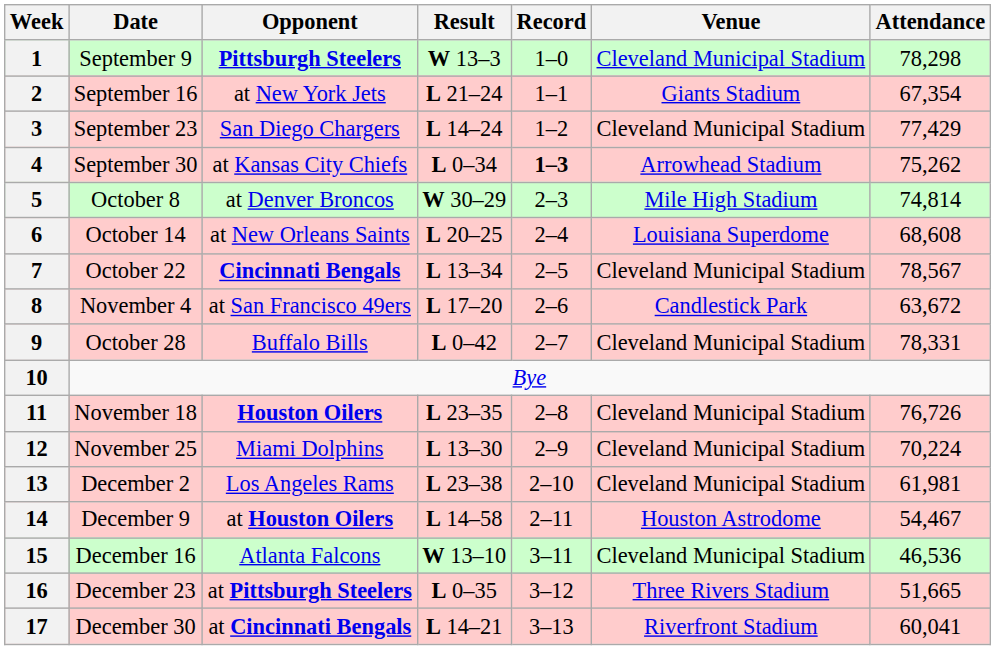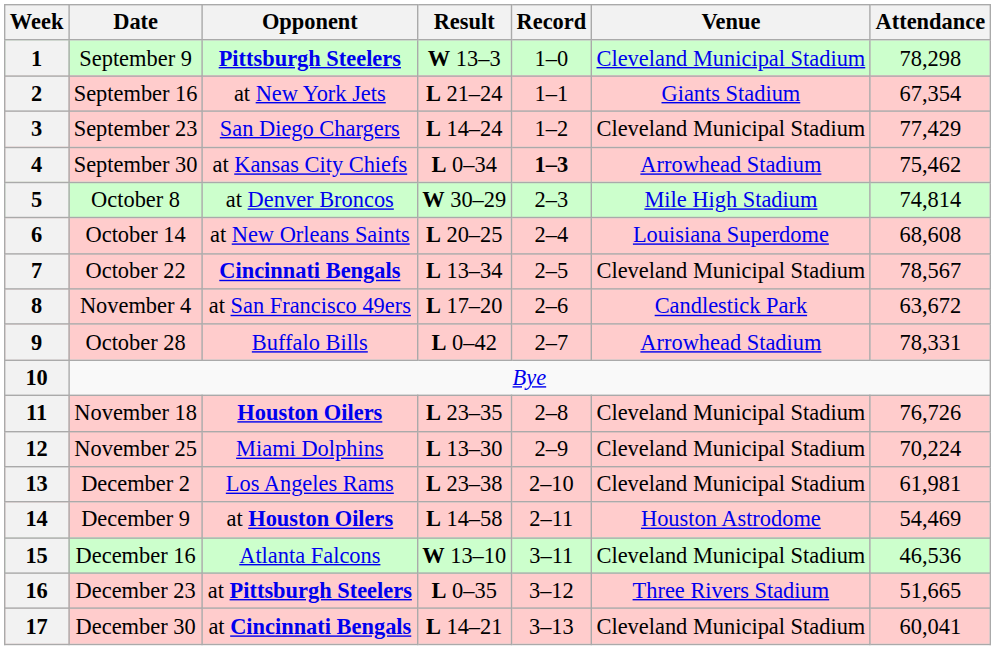4 | Attendance: 75,262 -> 75,462
9 | Venue: Cleveland Municipal Stadium -> Arrowhead Stadium
14 | Attendance: 54,467 -> 54,469
17 | Venue: Riverfront Stadium -> Cleveland Municipal Stadium
